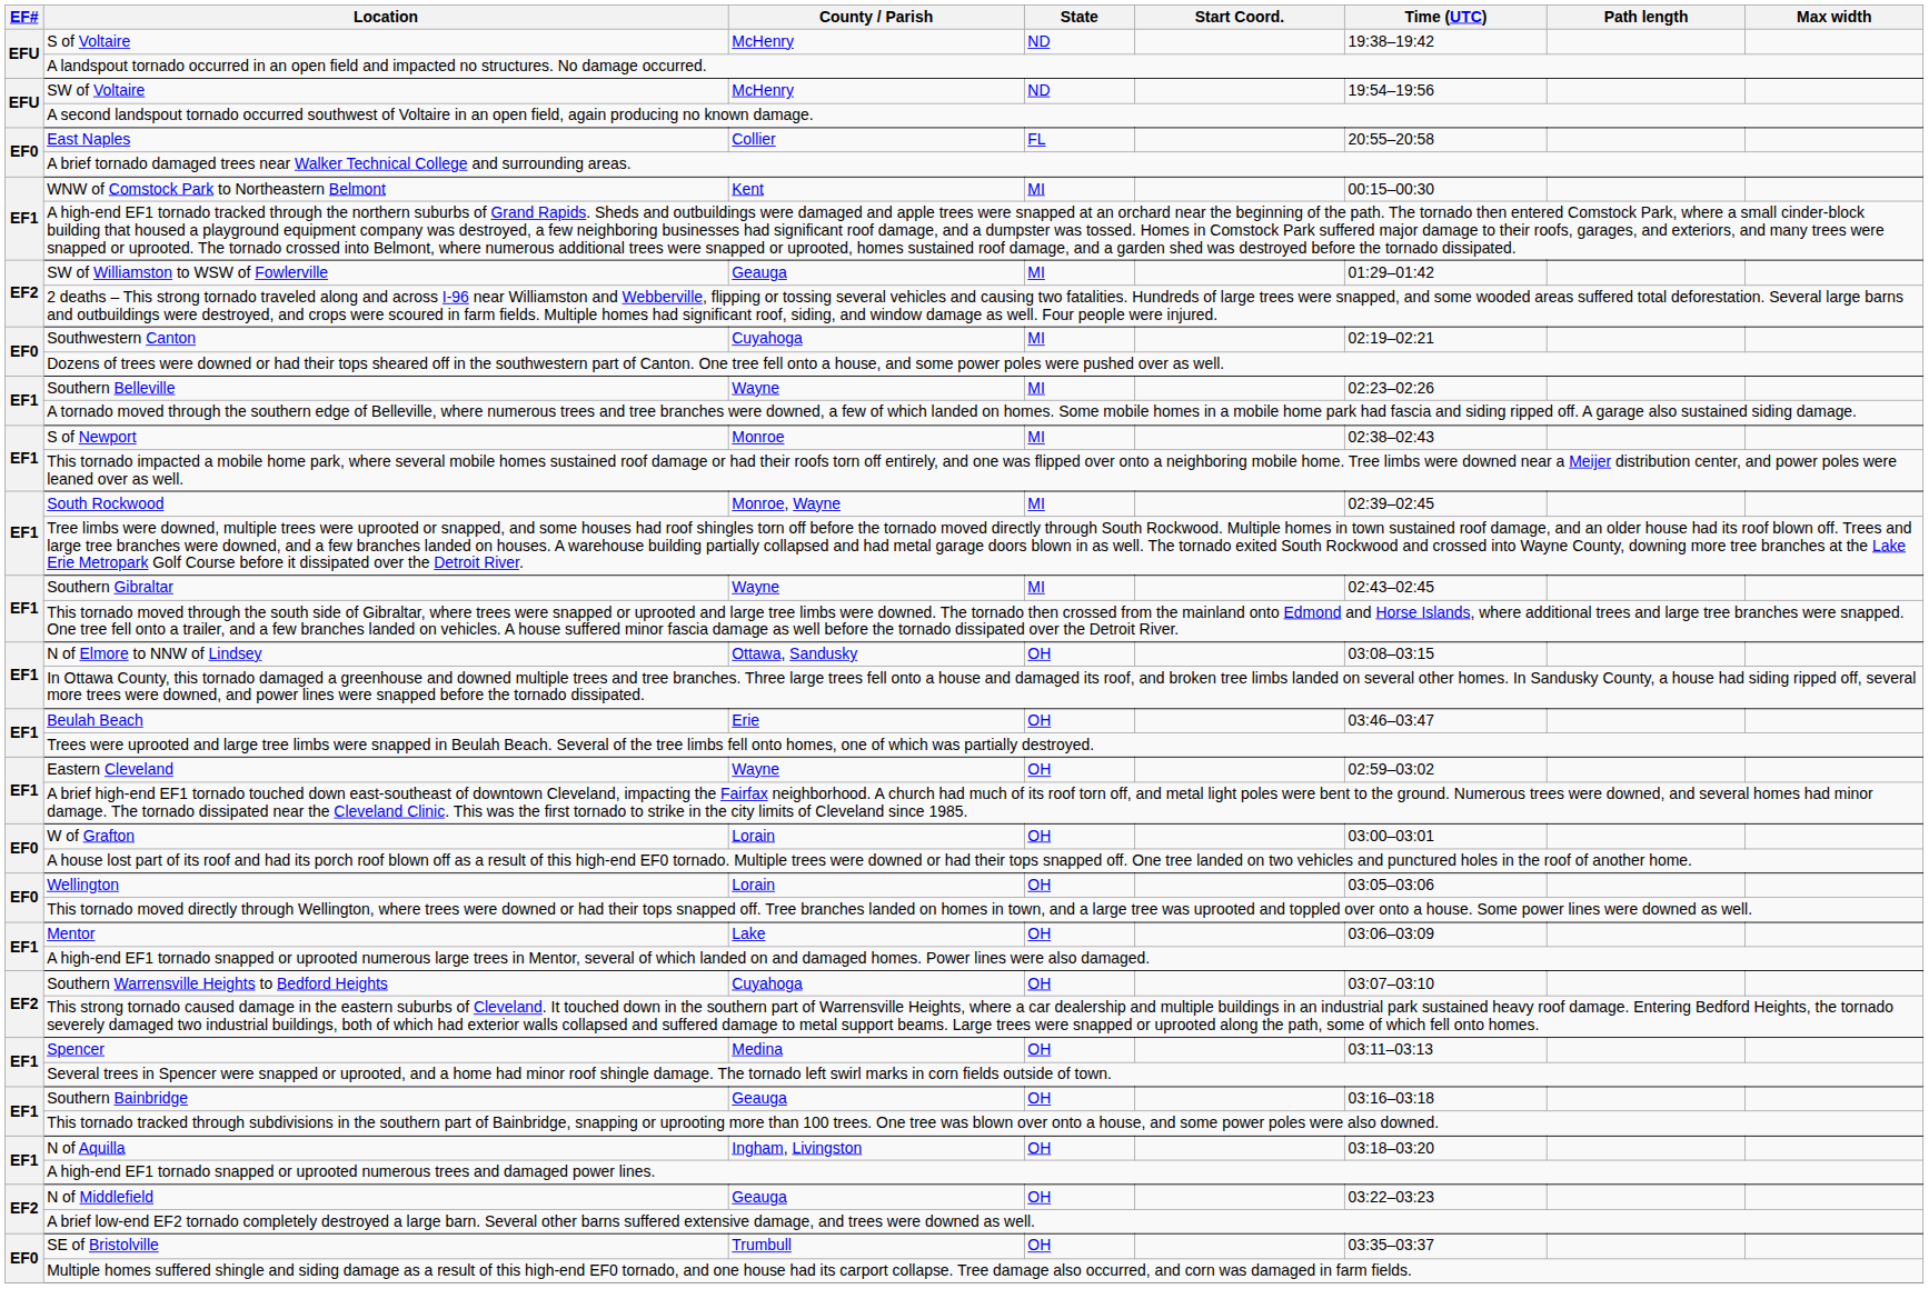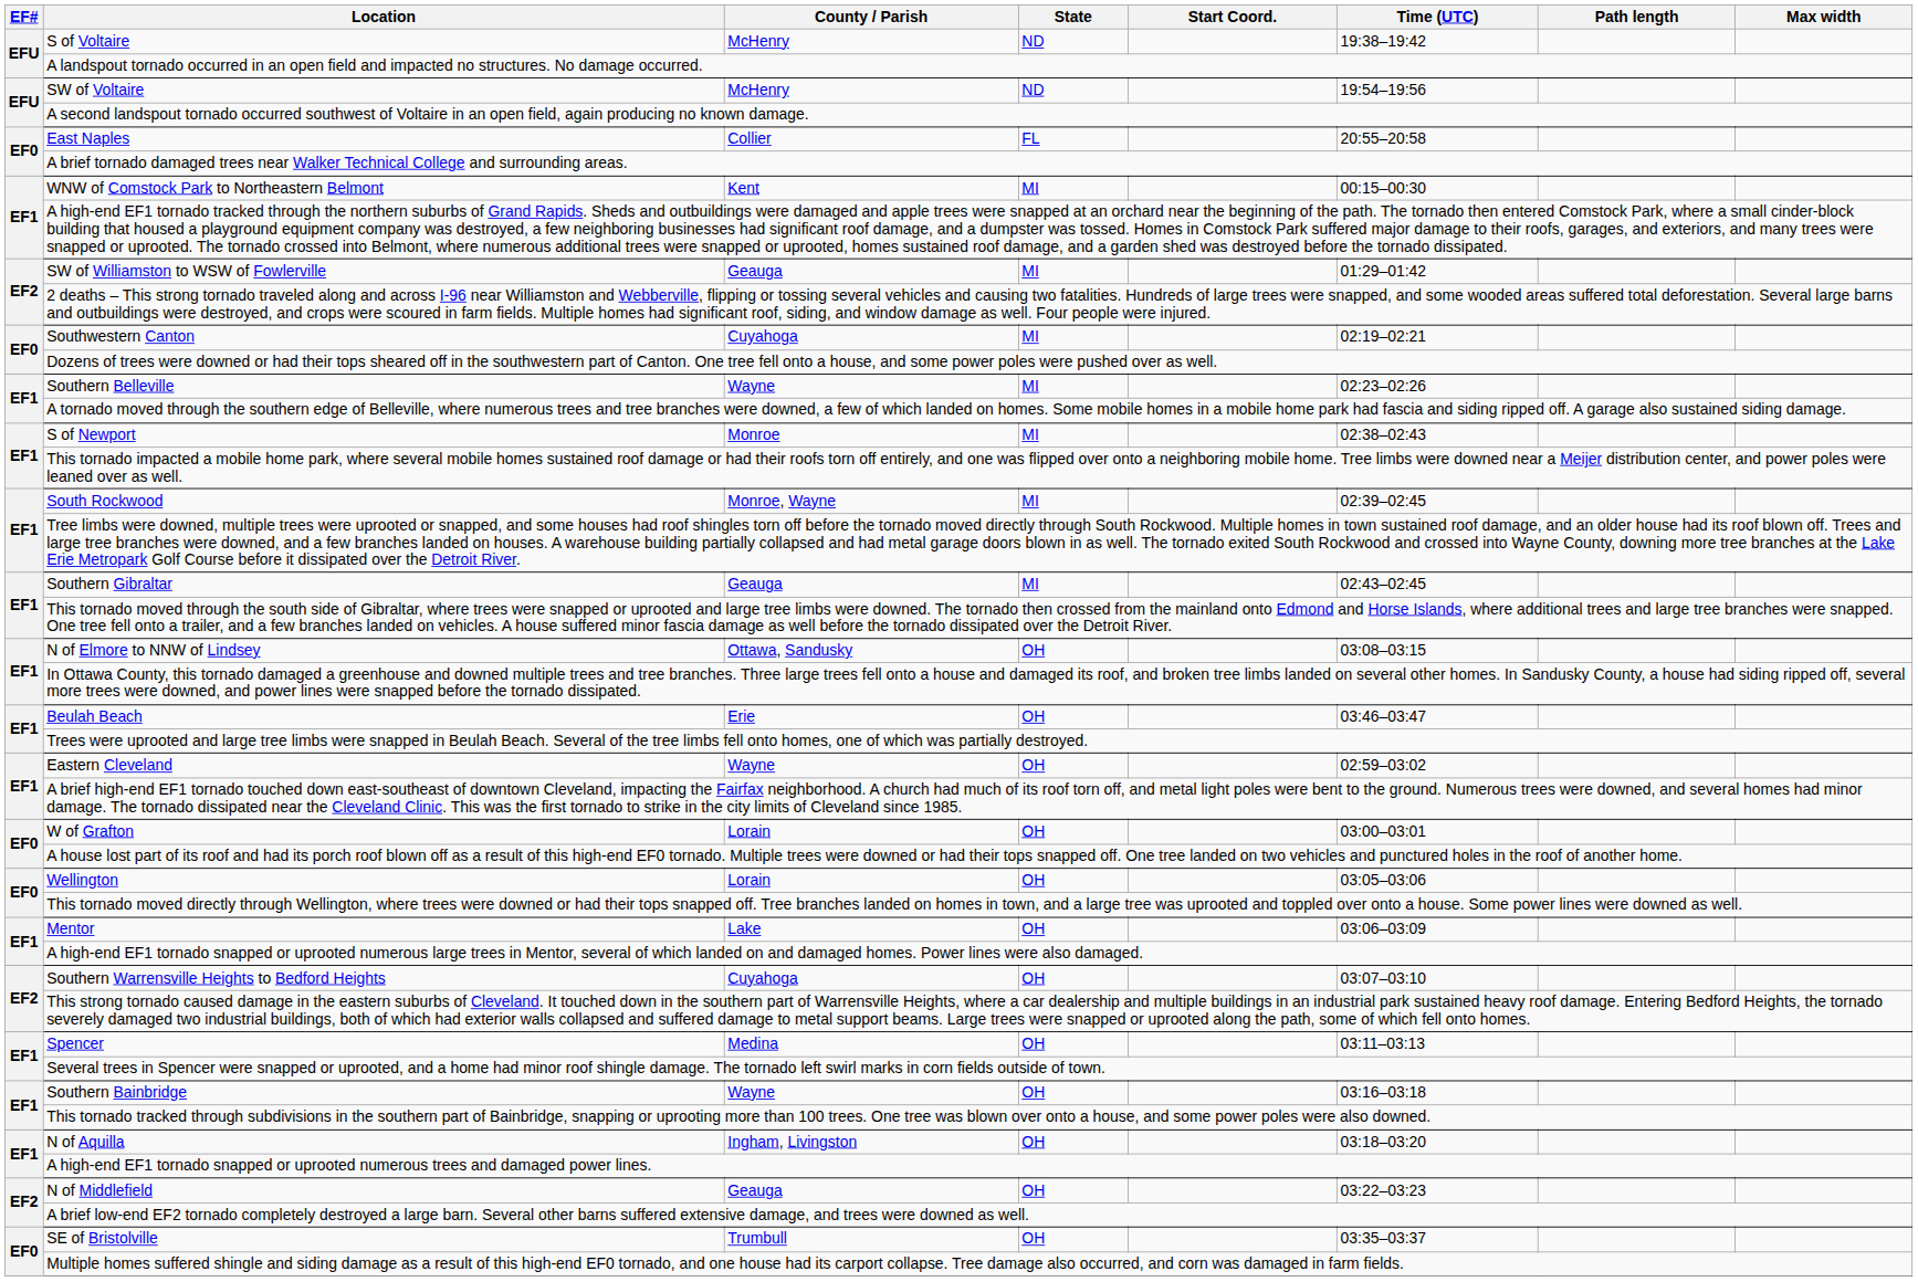Southern Gibraltar | County / Parish: Wayne -> Geauga
Southern Bainbridge | County / Parish: Geauga -> Wayne
